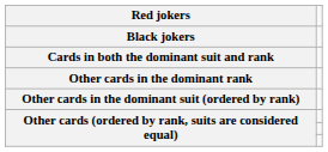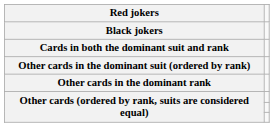row 4 | Red jokers: Other cards in the dominant rank -> Other cards in the dominant suit (ordered by rank)
row 5 | Red jokers: Other cards in the dominant suit (ordered by rank) -> Other cards in the dominant rank
